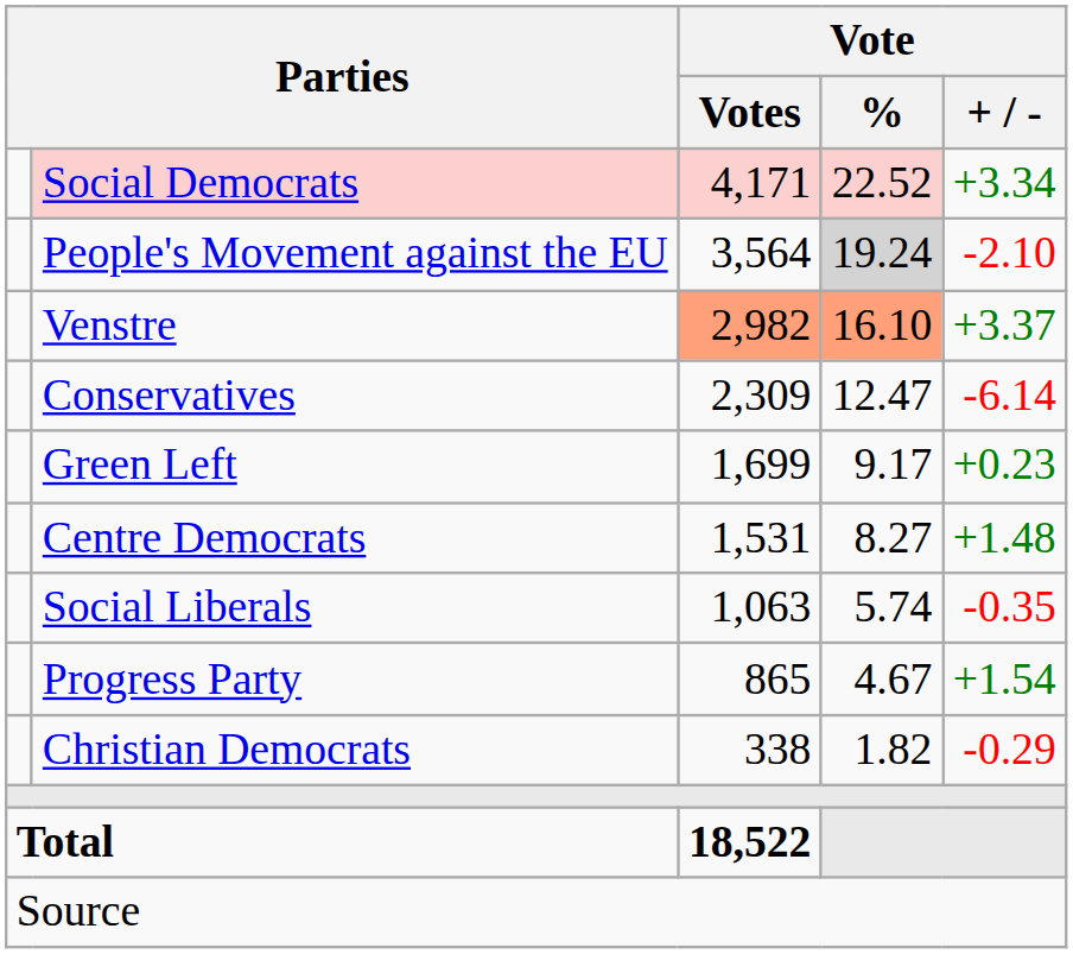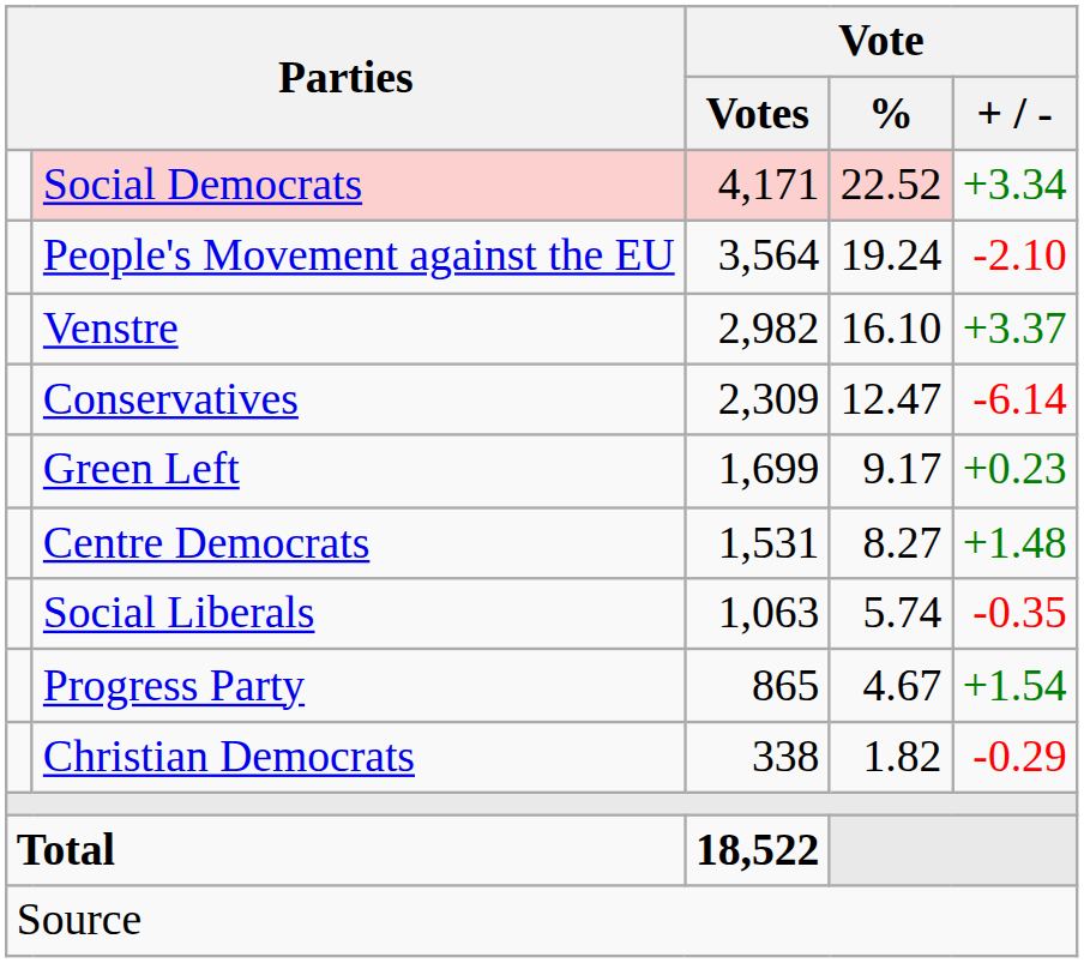People's Movement against the EU | Vote / %: lightgrey background -> no background
Venstre | Vote / Votes: lightsalmon background -> no background
Venstre | Vote / %: lightsalmon background -> no background
